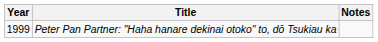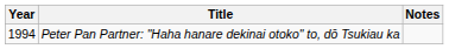row 2 | Year: 1999 -> 1994
